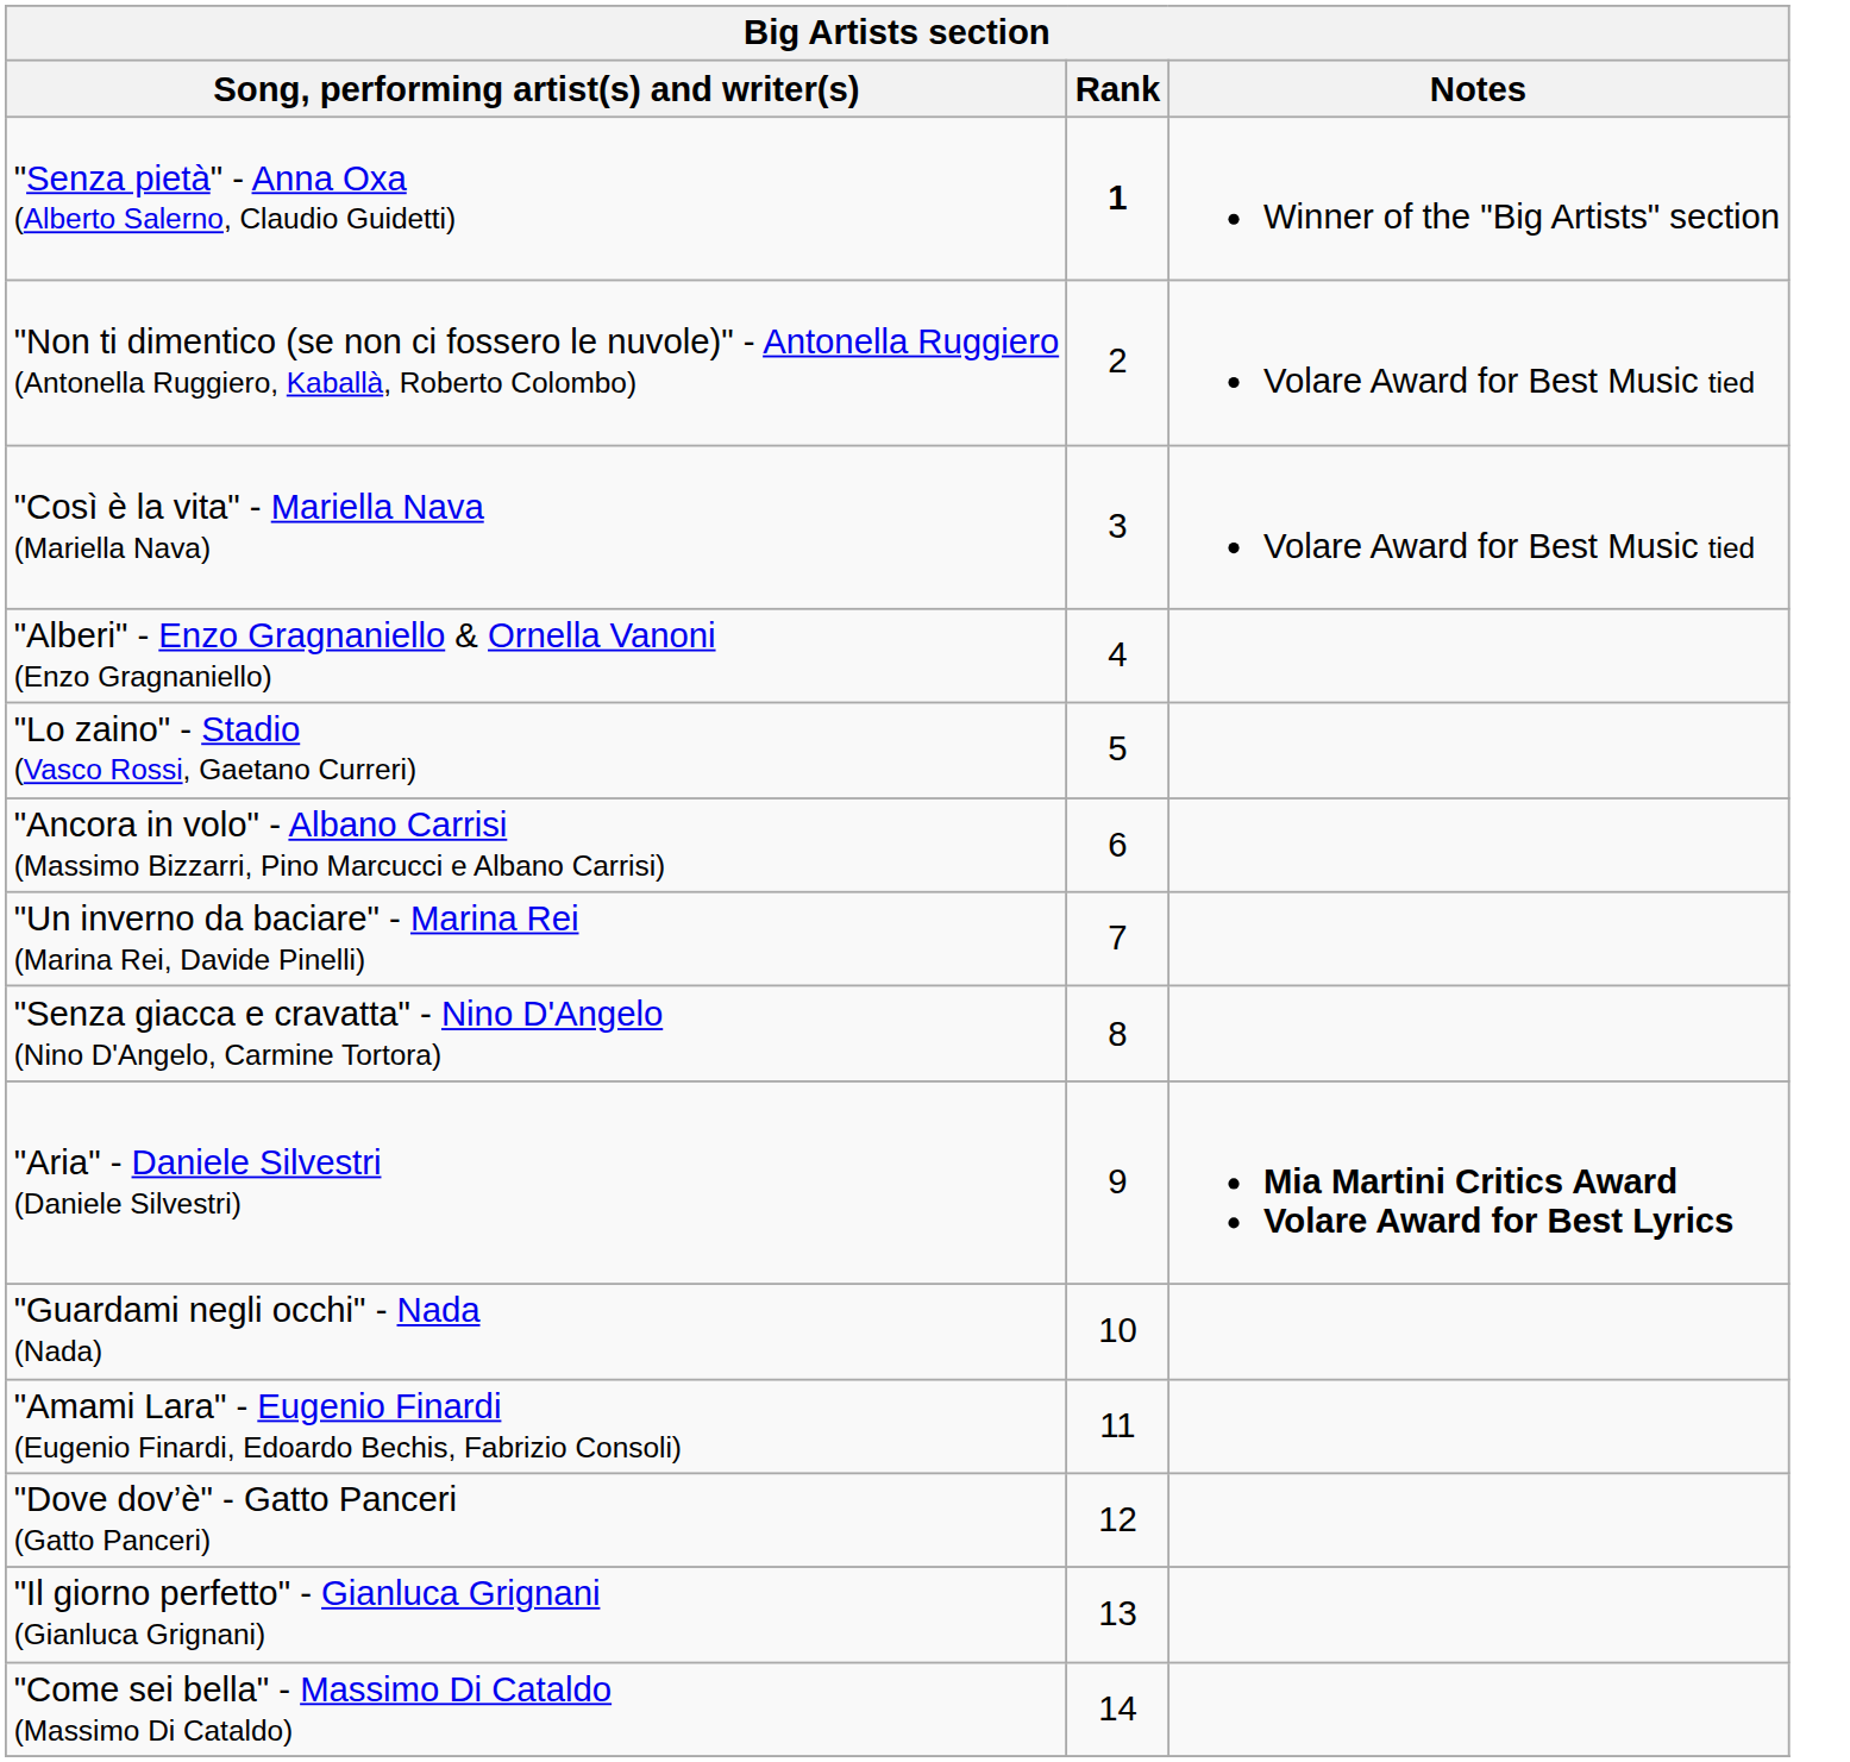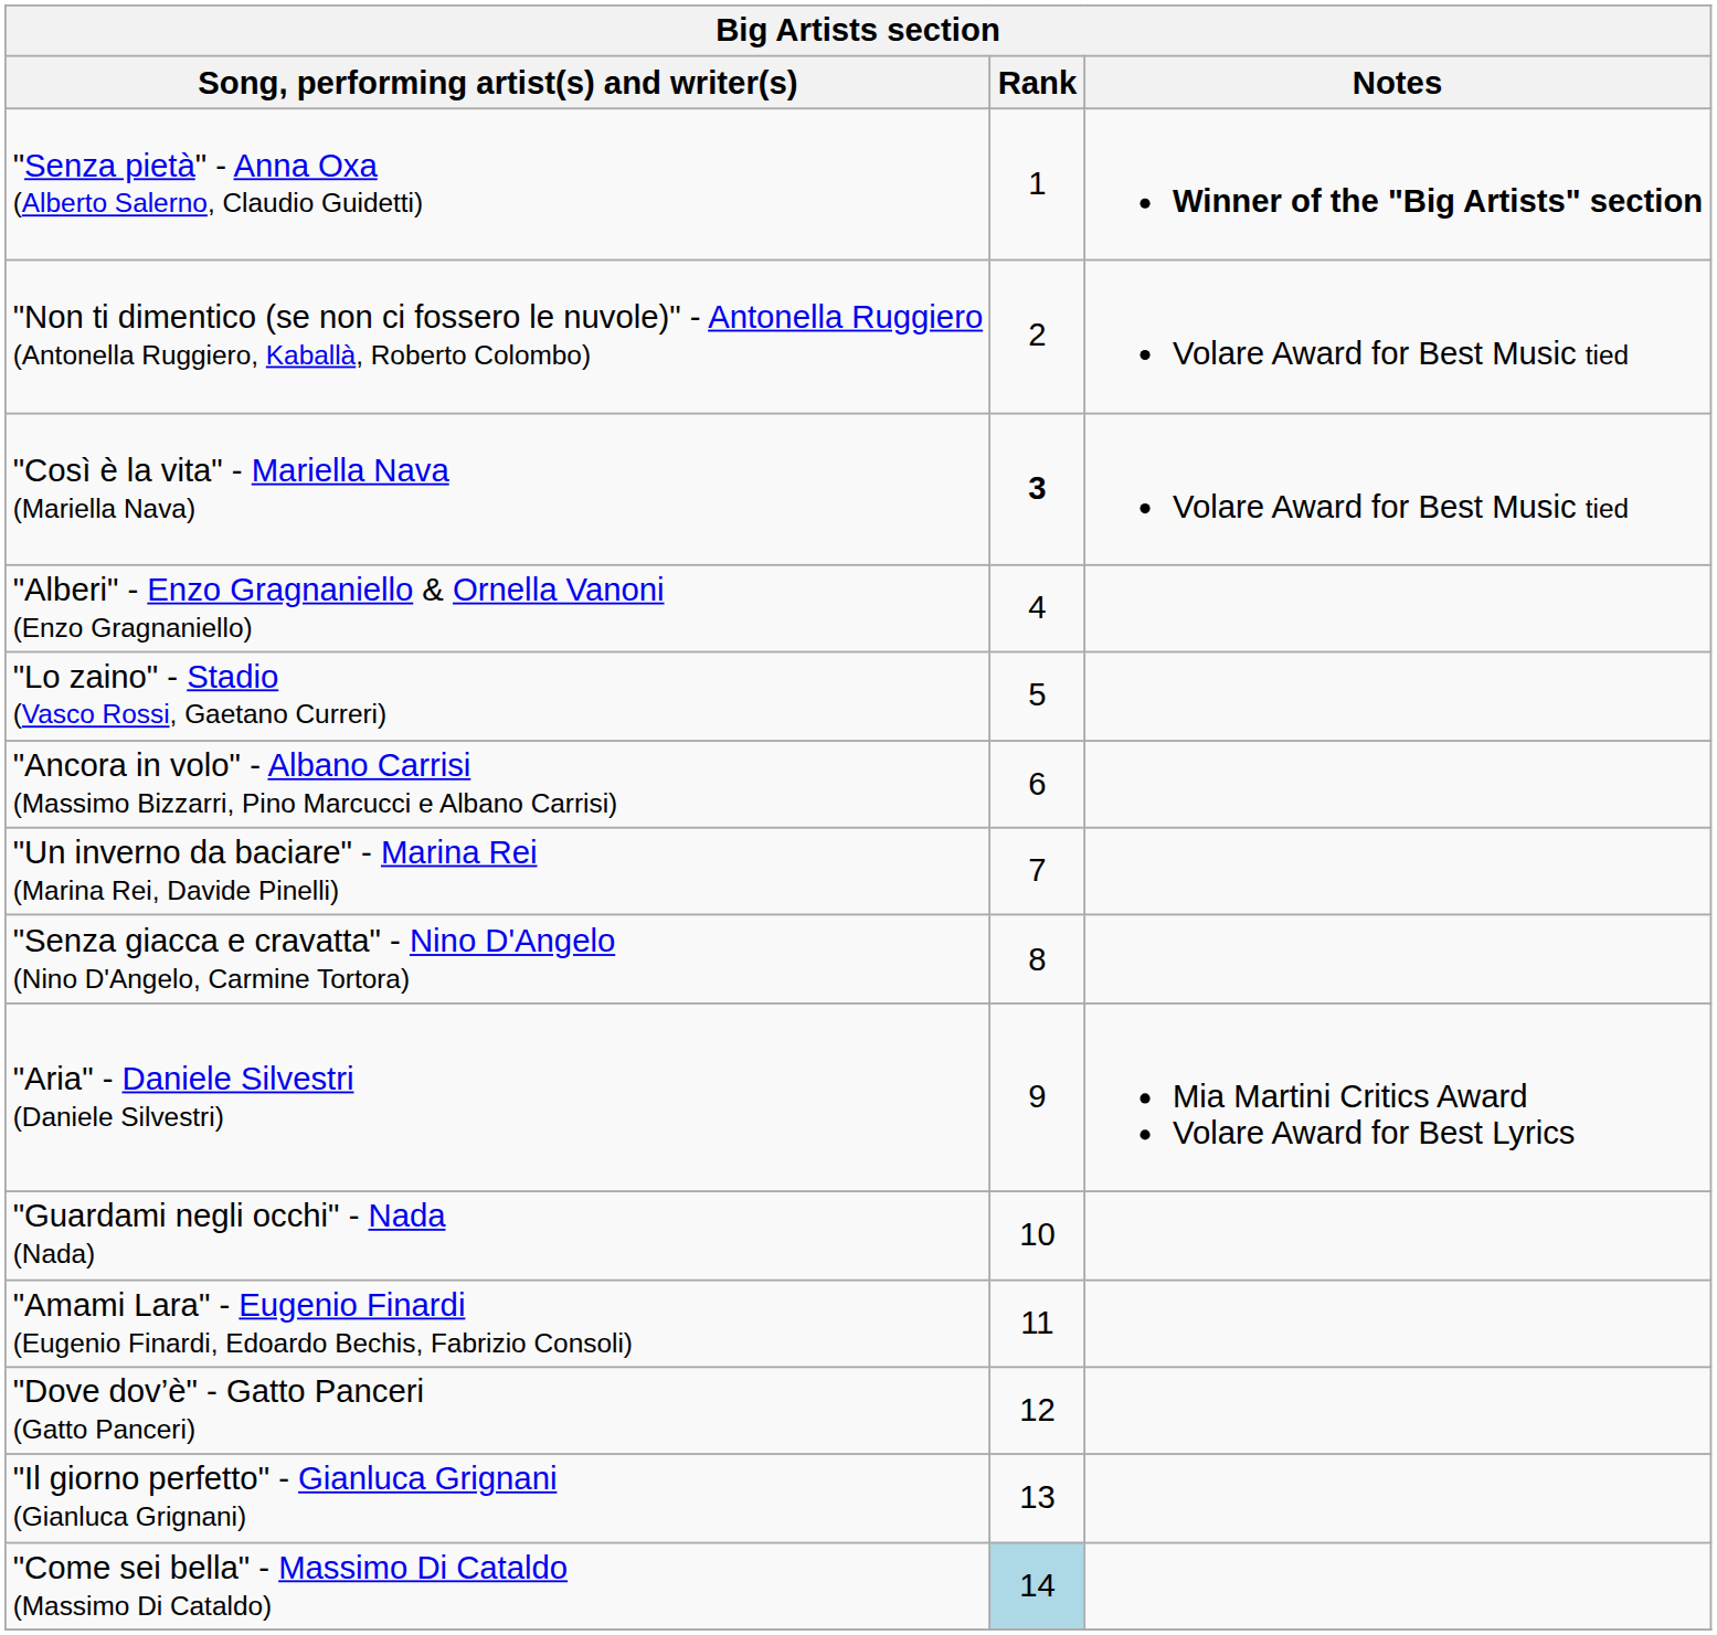"Senza pietà" - Anna Oxa (Alberto Salerno, Claudio Guidetti) | Rank: bold -> normal
"Senza pietà" - Anna Oxa (Alberto Salerno, Claudio Guidetti) | Notes: normal -> bold
"Così è la vita" - Mariella Nava (Mariella Nava) | Rank: normal -> bold
"Aria" - Daniele Silvestri (Daniele Silvestri) | Notes: bold -> normal
"Come sei bella" - Massimo Di Cataldo (Massimo Di Cataldo) | Rank: no background -> lightblue background
